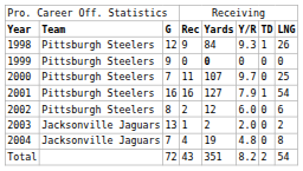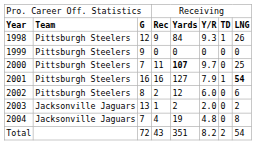1999 | column 5: bold -> normal
2000 | column 5: normal -> bold
2001 | column 8: normal -> bold
